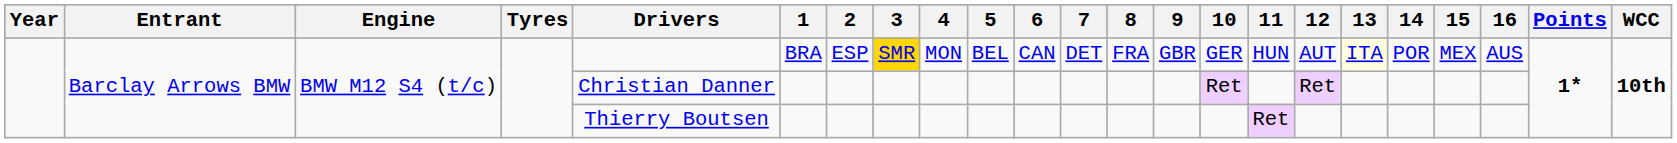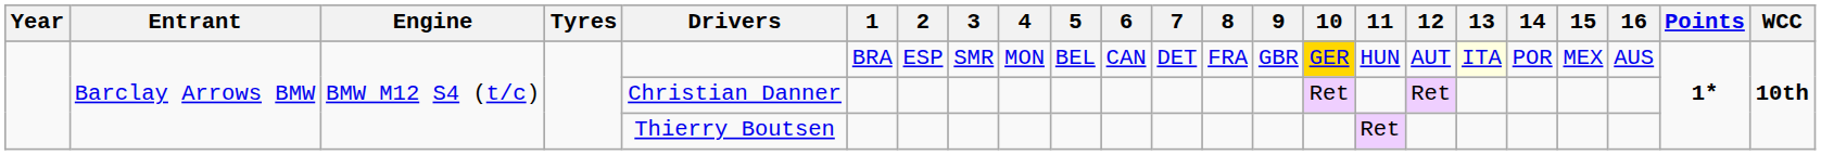row 2 | 3: gold background -> no background
row 2 | 10: no background -> gold background
